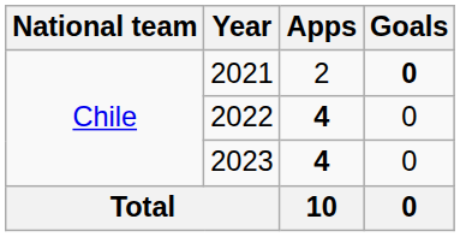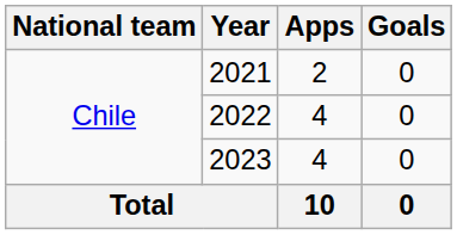2021 | Goals: bold -> normal
2022 | Apps: bold -> normal
2023 | Apps: bold -> normal
